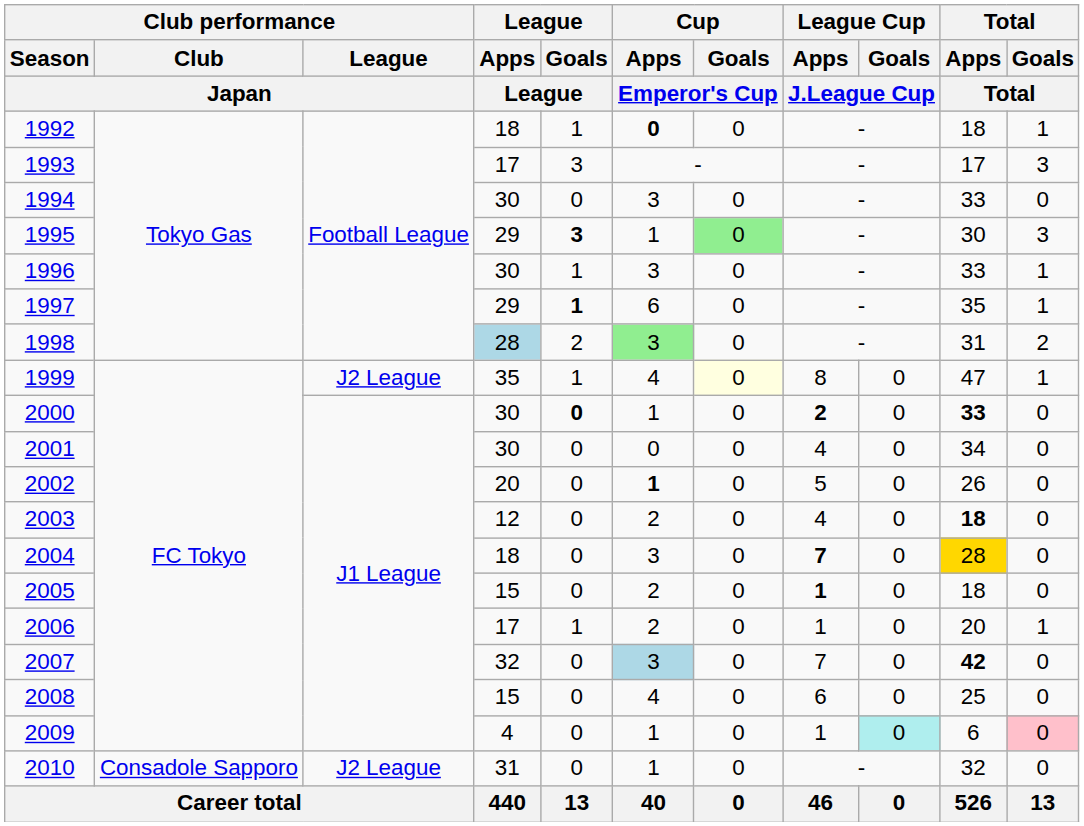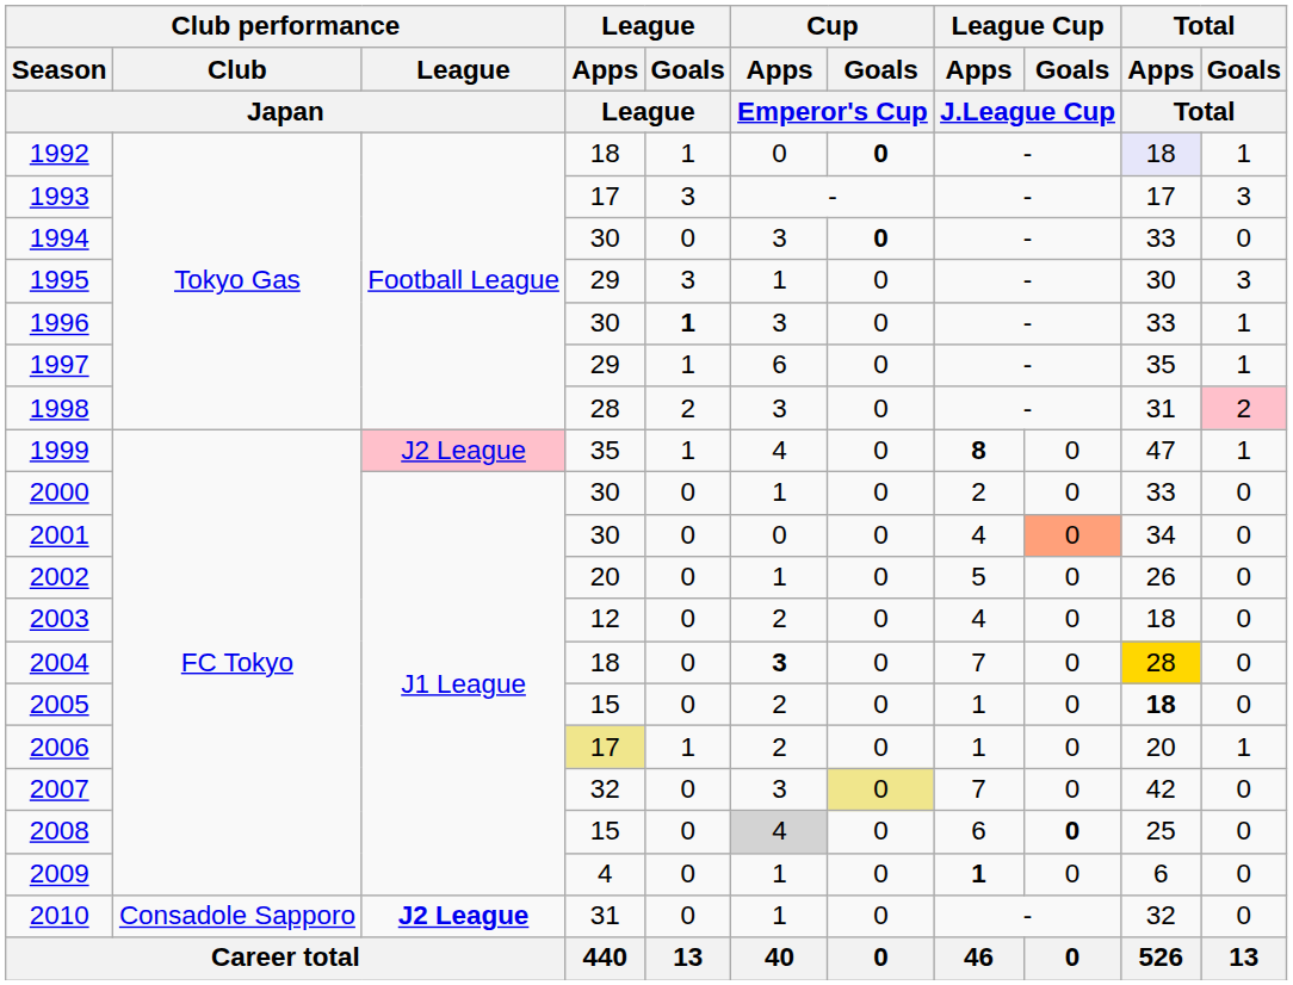1992 | Cup / Apps / Emperor's Cup: bold -> normal
1992 | Cup / Goals / Emperor's Cup: normal -> bold
1992 | Total / Apps / Total: no background -> lavender background
1994 | Cup / Goals / Emperor's Cup: normal -> bold
1995 | League / Goals / League: bold -> normal
1995 | Cup / Goals / Emperor's Cup: lightgreen background -> no background
1996 | League / Goals / League: normal -> bold
1997 | League / Goals / League: bold -> normal
1998 | League / Apps / League: lightblue background -> no background
1998 | Cup / Apps / Emperor's Cup: lightgreen background -> no background
1998 | Total / Goals / Total: no background -> pink background
1999 | Club performance / League / Japan: no background -> pink background
1999 | Cup / Goals / Emperor's Cup: lightyellow background -> no background
1999 | League Cup / Apps / J.League Cup: normal -> bold
2000 | League / Goals / League: bold -> normal
2000 | League Cup / Apps / J.League Cup: bold -> normal
2000 | Total / Apps / Total: bold -> normal
2001 | League Cup / Goals / J.League Cup: no background -> lightsalmon background
2002 | Cup / Apps / Emperor's Cup: bold -> normal
2003 | Total / Apps / Total: bold -> normal
2004 | Cup / Apps / Emperor's Cup: normal -> bold
2004 | League Cup / Apps / J.League Cup: bold -> normal
2005 | League Cup / Apps / J.League Cup: bold -> normal
2005 | Total / Apps / Total: normal -> bold
2006 | League / Apps / League: no background -> khaki background
2007 | Cup / Apps / Emperor's Cup: lightblue background -> no background
2007 | Cup / Goals / Emperor's Cup: no background -> khaki background
2007 | Total / Apps / Total: bold -> normal
2008 | Cup / Apps / Emperor's Cup: no background -> lightgrey background
2008 | League Cup / Goals / J.League Cup: normal -> bold
2009 | League Cup / Apps / J.League Cup: normal -> bold
2009 | League Cup / Goals / J.League Cup: paleturquoise background -> no background
2009 | Total / Goals / Total: pink background -> no background
2010 | Club performance / League / Japan: normal -> bold
